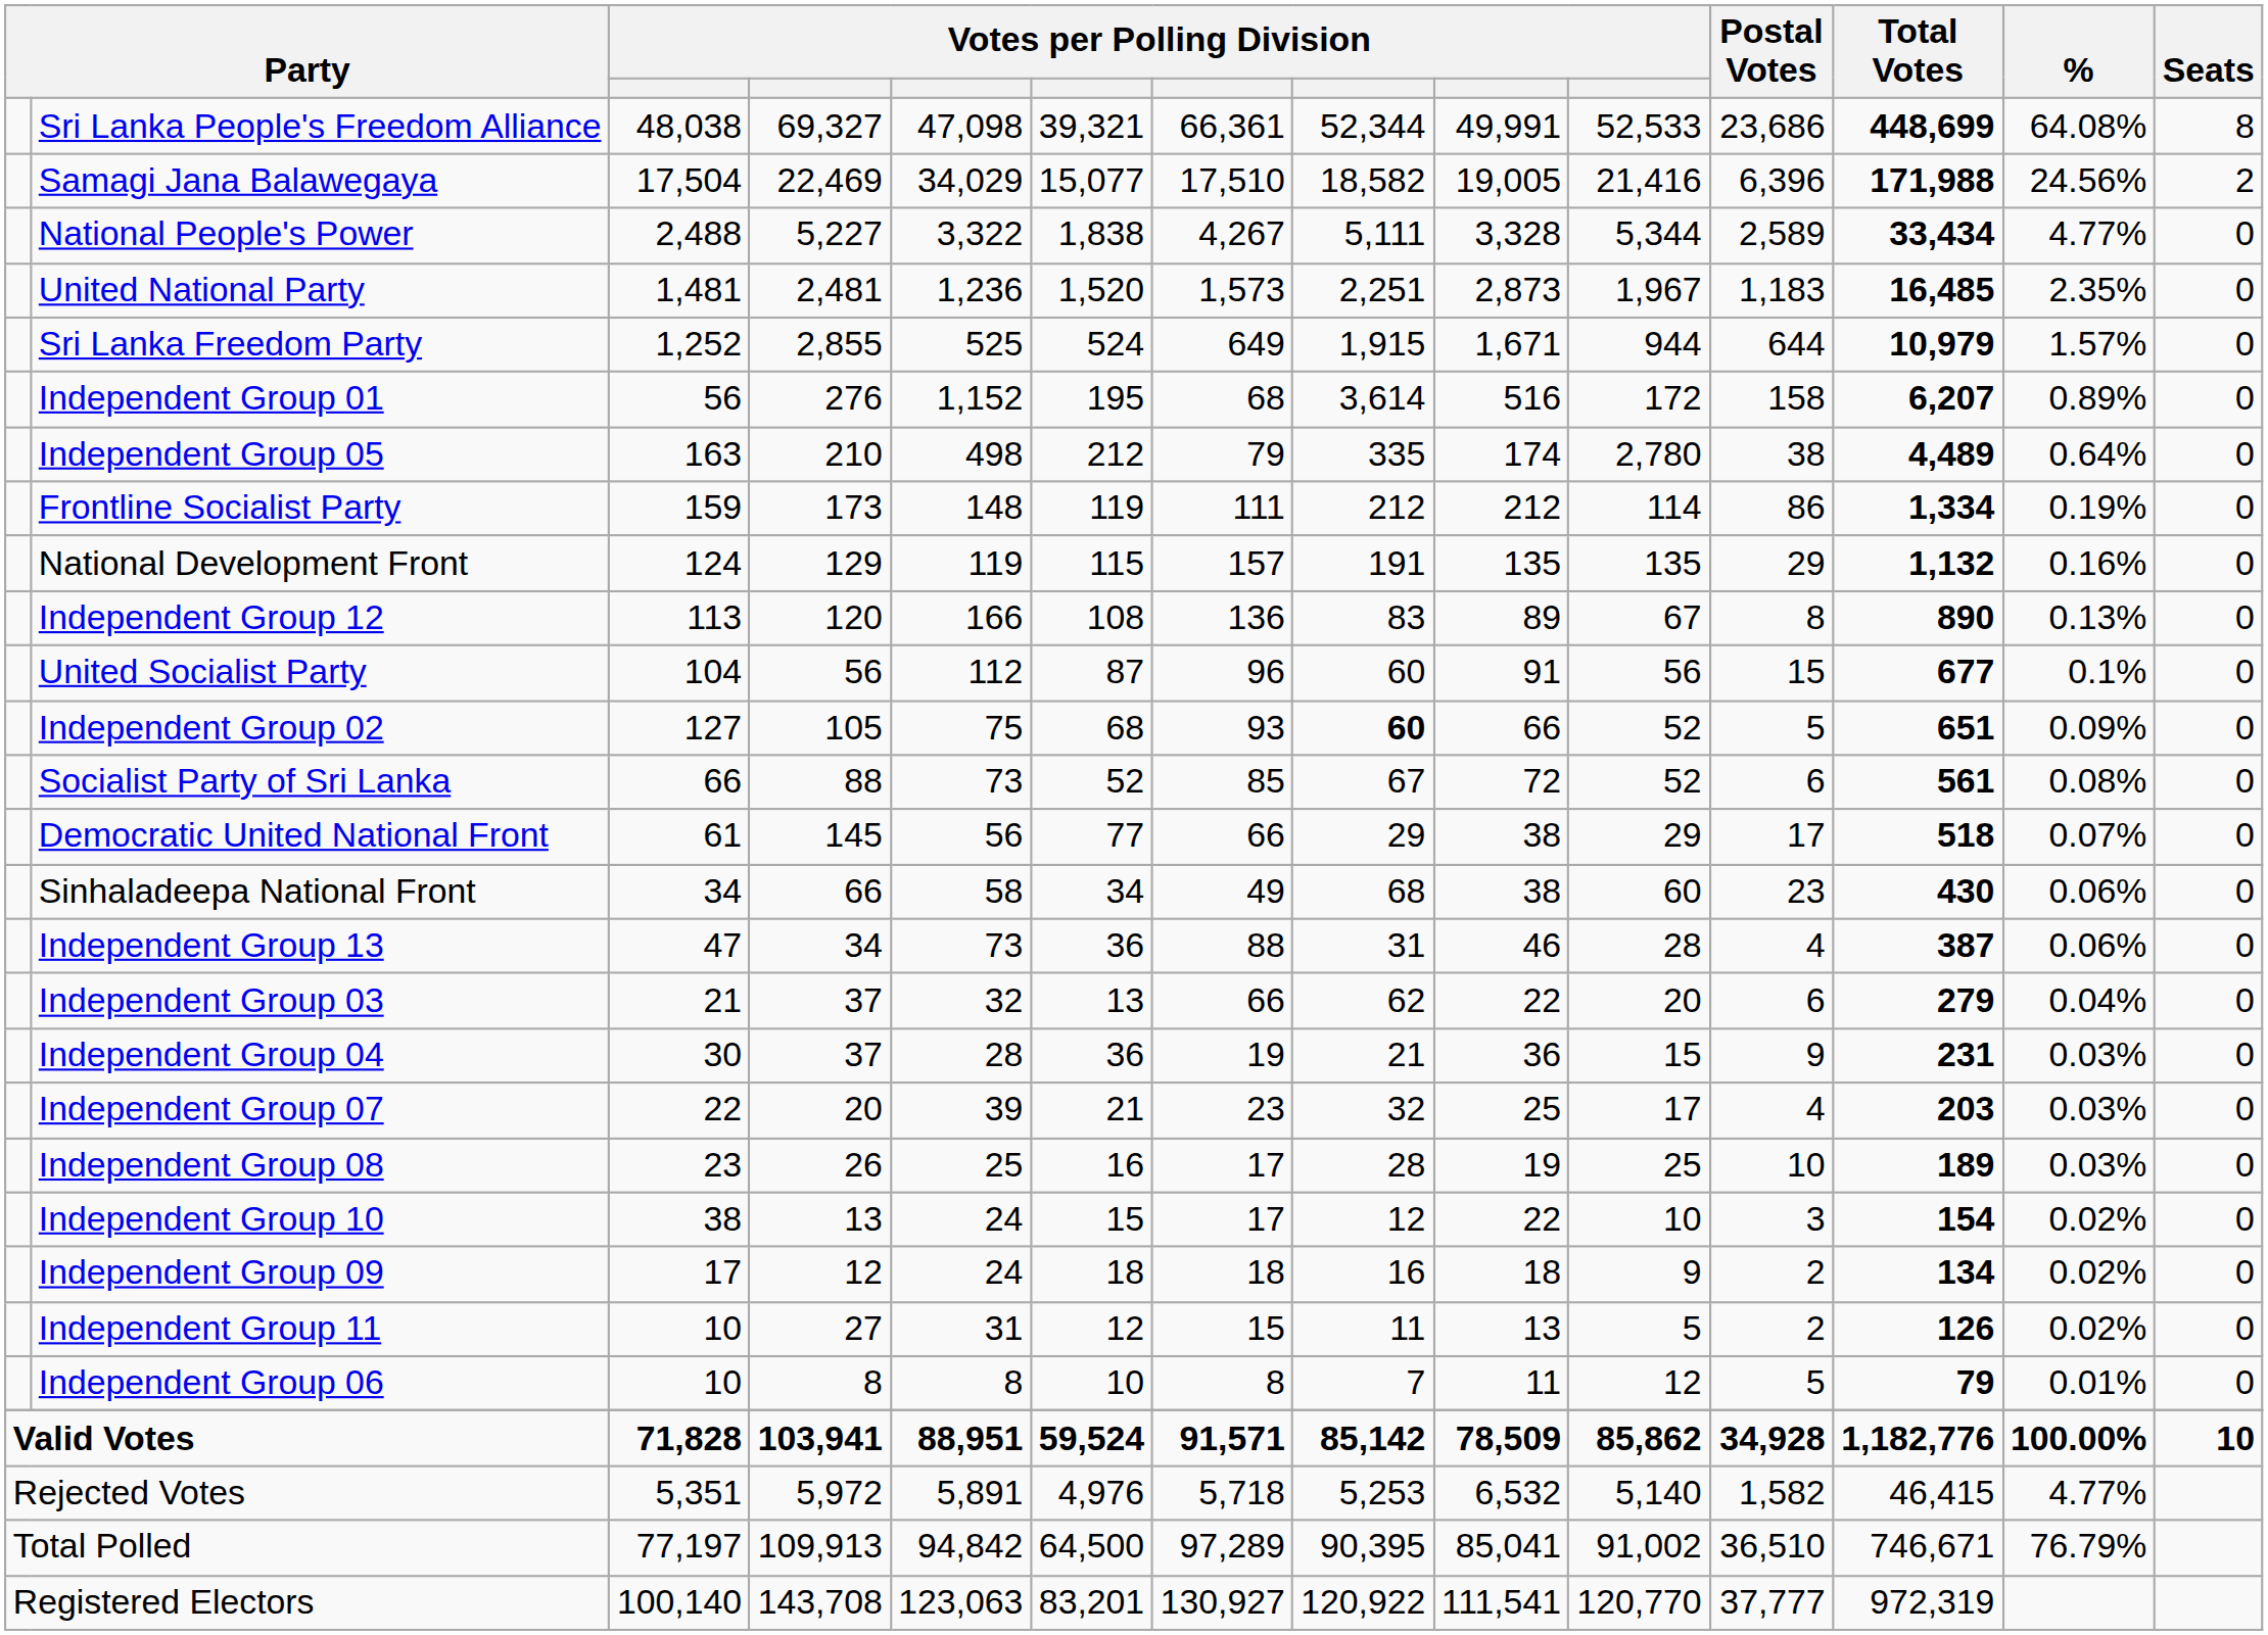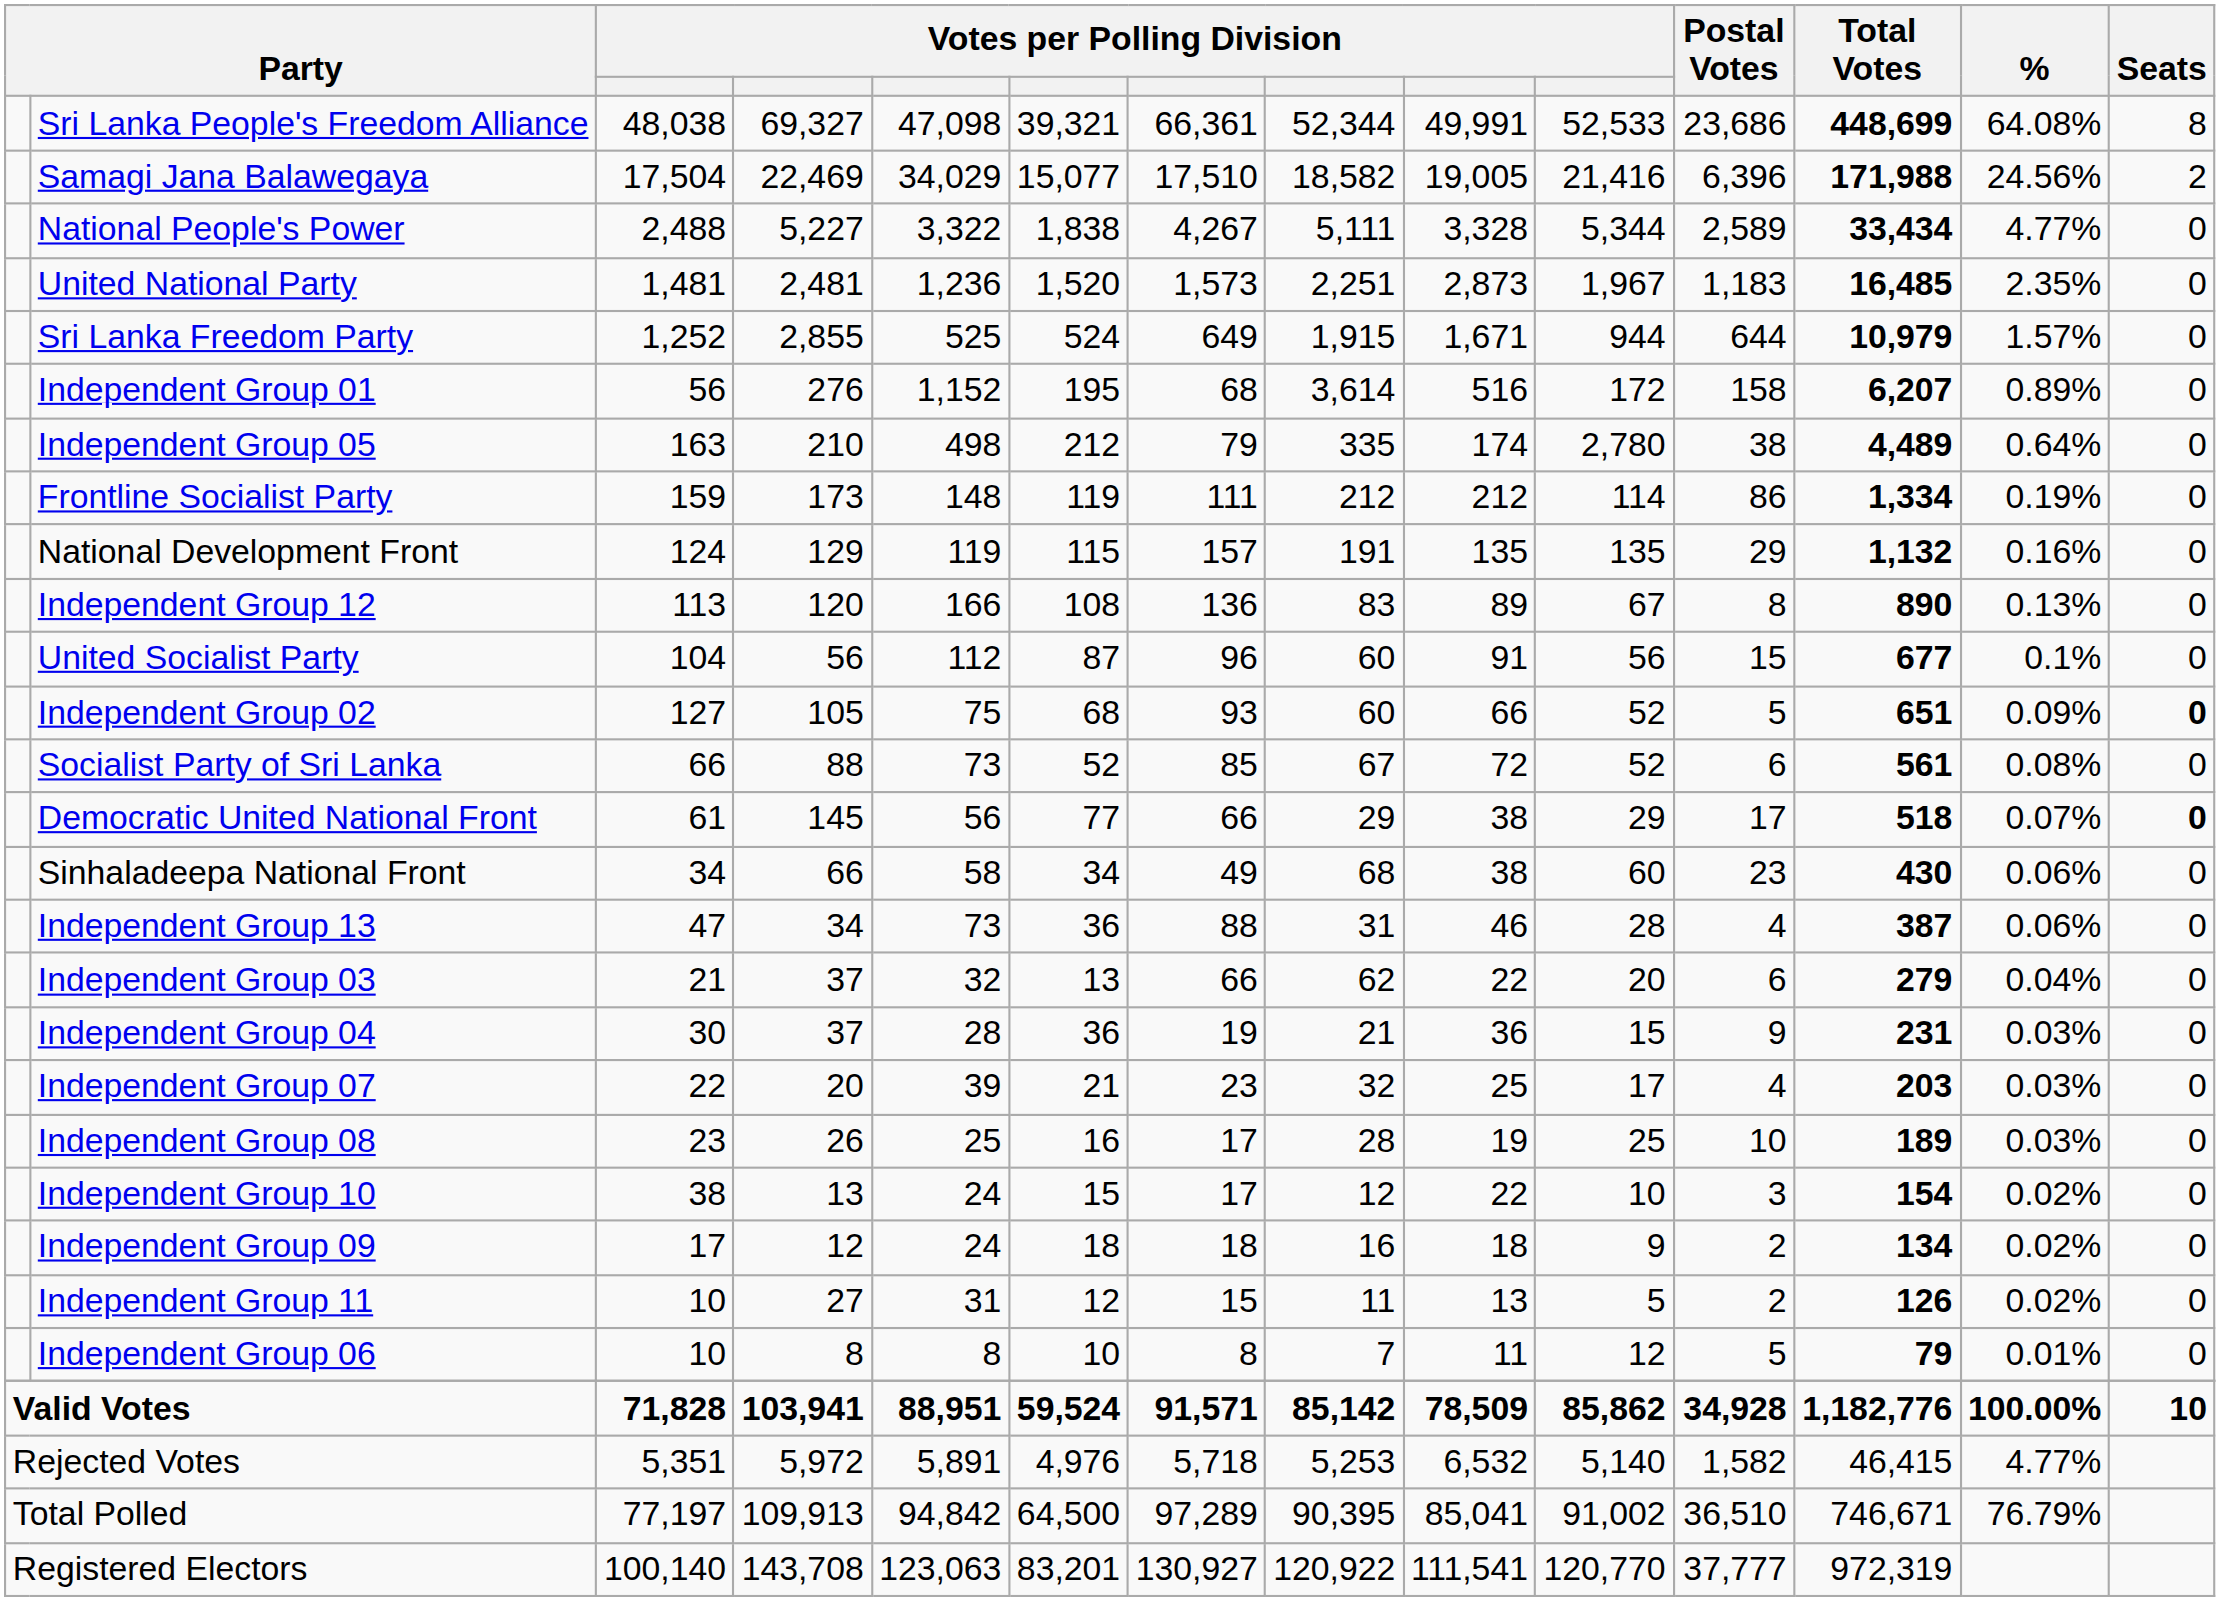Independent Group 02 | column 8: bold -> normal
Independent Group 02 | Seats: normal -> bold
Democratic United National Front | Seats: normal -> bold
